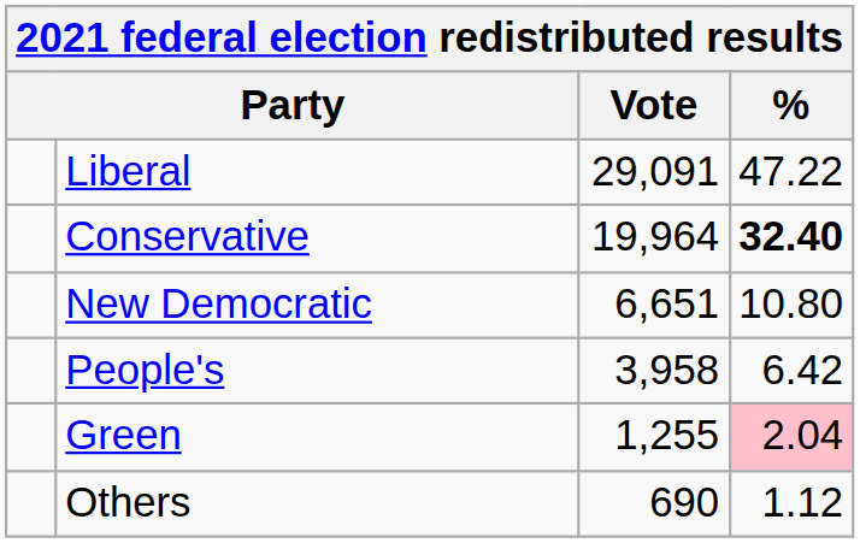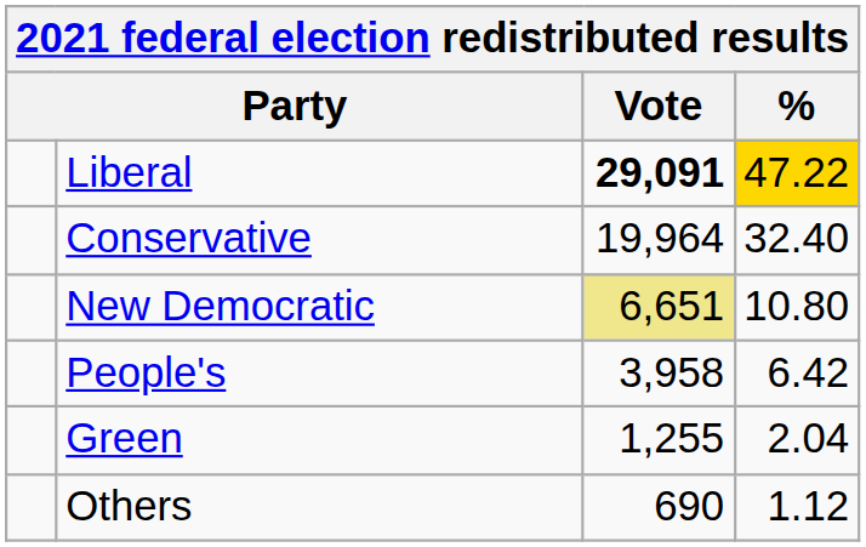Liberal | Vote: normal -> bold
Liberal | %: no background -> gold background
Conservative | %: bold -> normal
New Democratic | Vote: no background -> khaki background
Green | %: pink background -> no background
